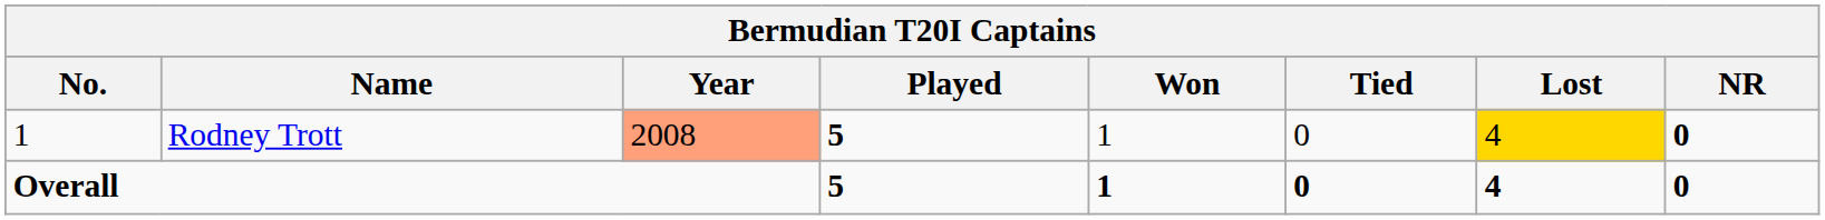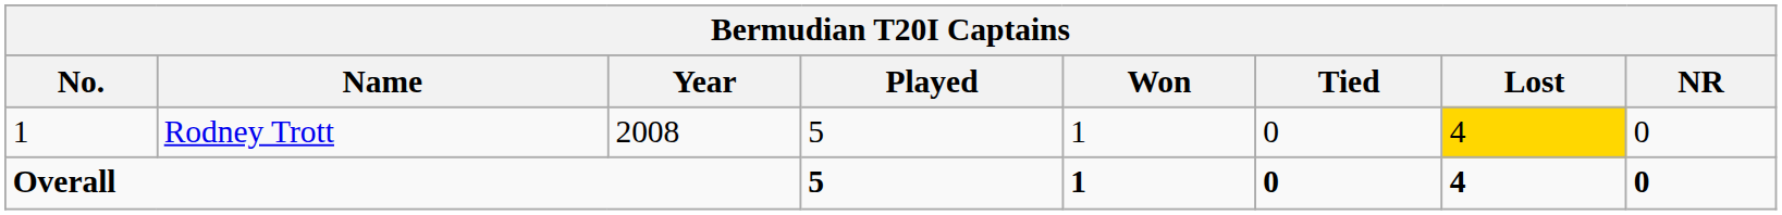row 3 | Year: lightsalmon background -> no background
row 3 | Played: bold -> normal
row 3 | NR: bold -> normal
